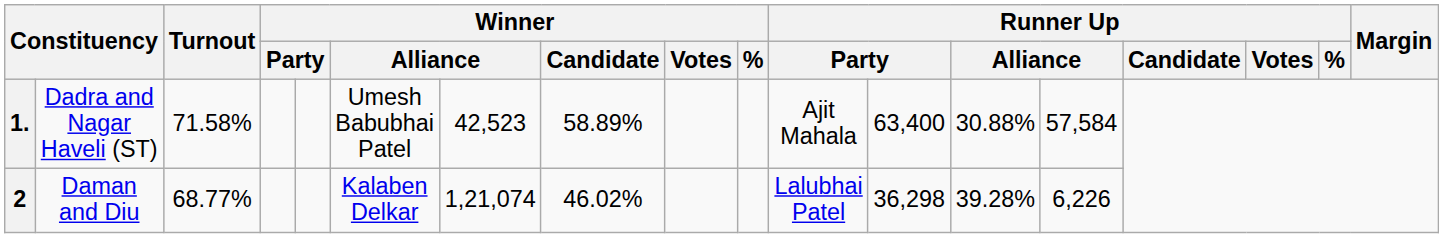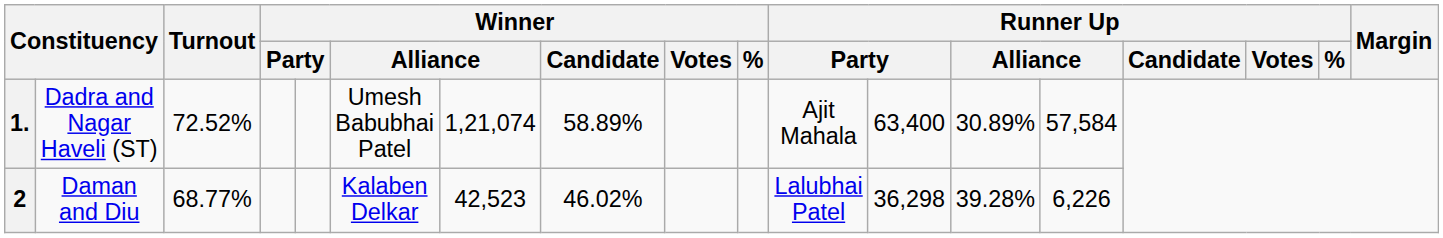1. | Turnout: 71.58% -> 72.52%
1. | column 7: 42,523 -> 1,21,074
1. | column 13: 30.88% -> 30.89%
2 | column 7: 1,21,074 -> 42,523
